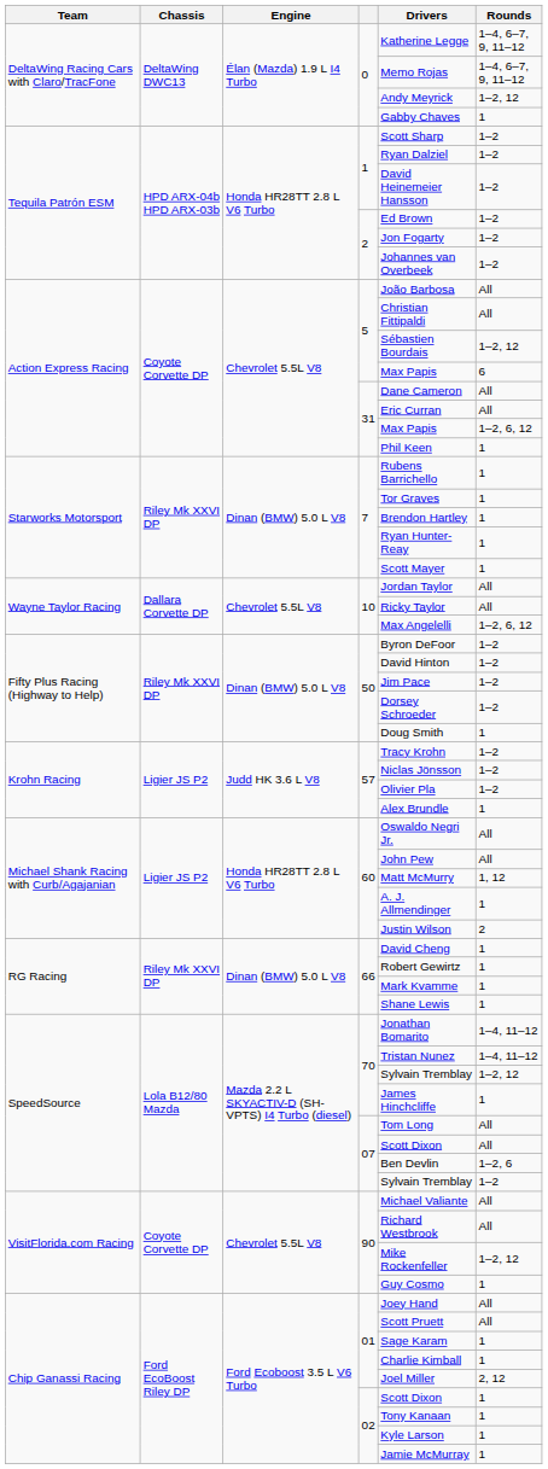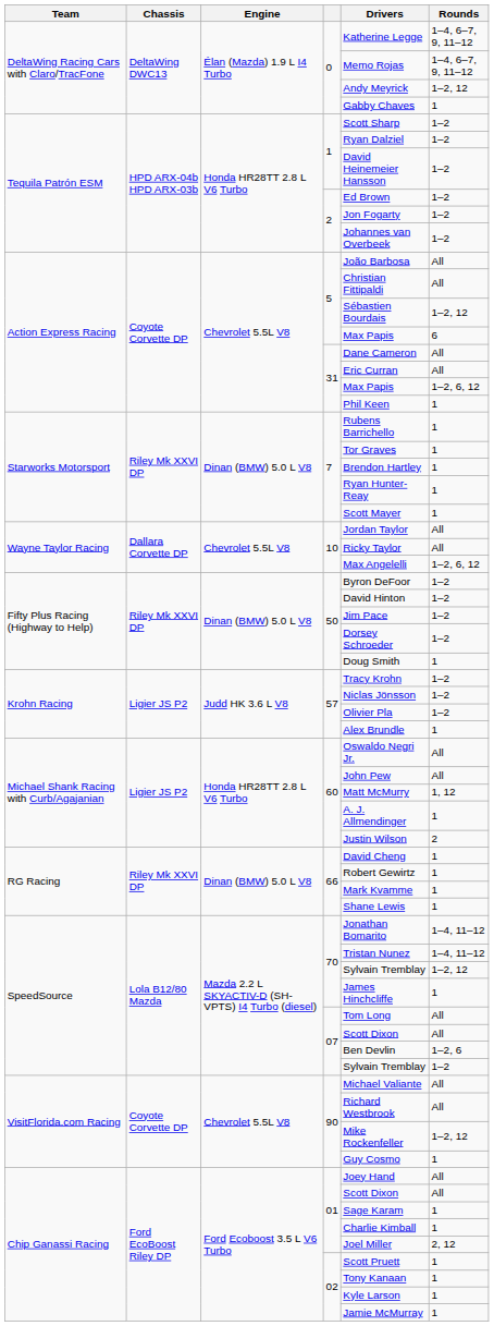row 59 | Drivers: Scott Pruett -> Scott Dixon
row 63 | Drivers: Scott Dixon -> Scott Pruett
